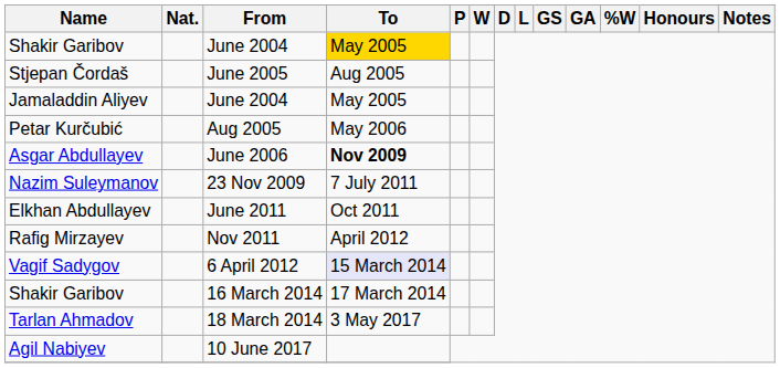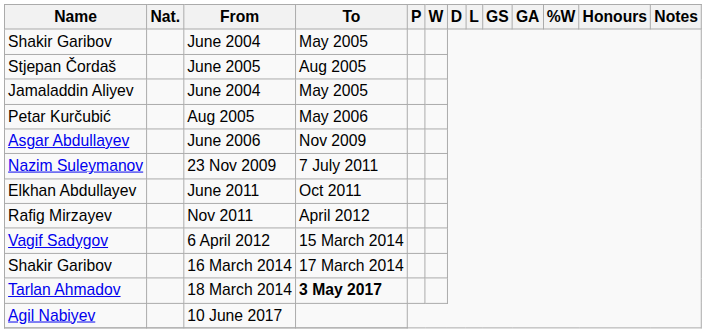Shakir Garibov / June 2004 | To: gold background -> no background
Asgar Abdullayev | To: bold -> normal
Vagif Sadygov | To: lavender background -> no background
Tarlan Ahmadov | To: normal -> bold
